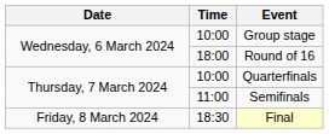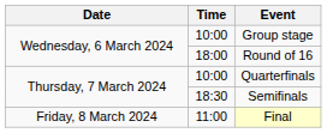Semifinals | Time: 11:00 -> 18:30
Final | Time: 18:30 -> 11:00
